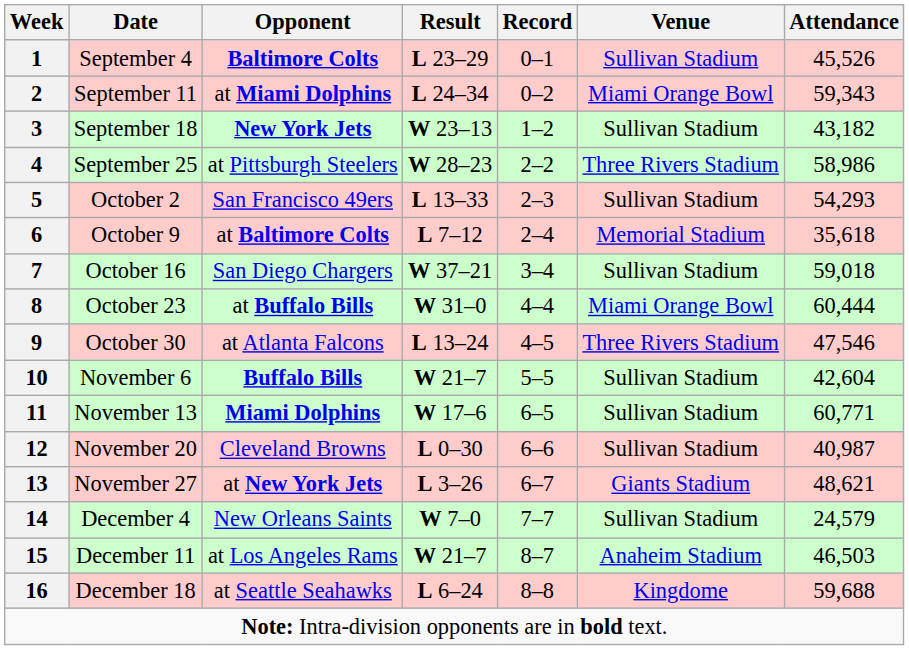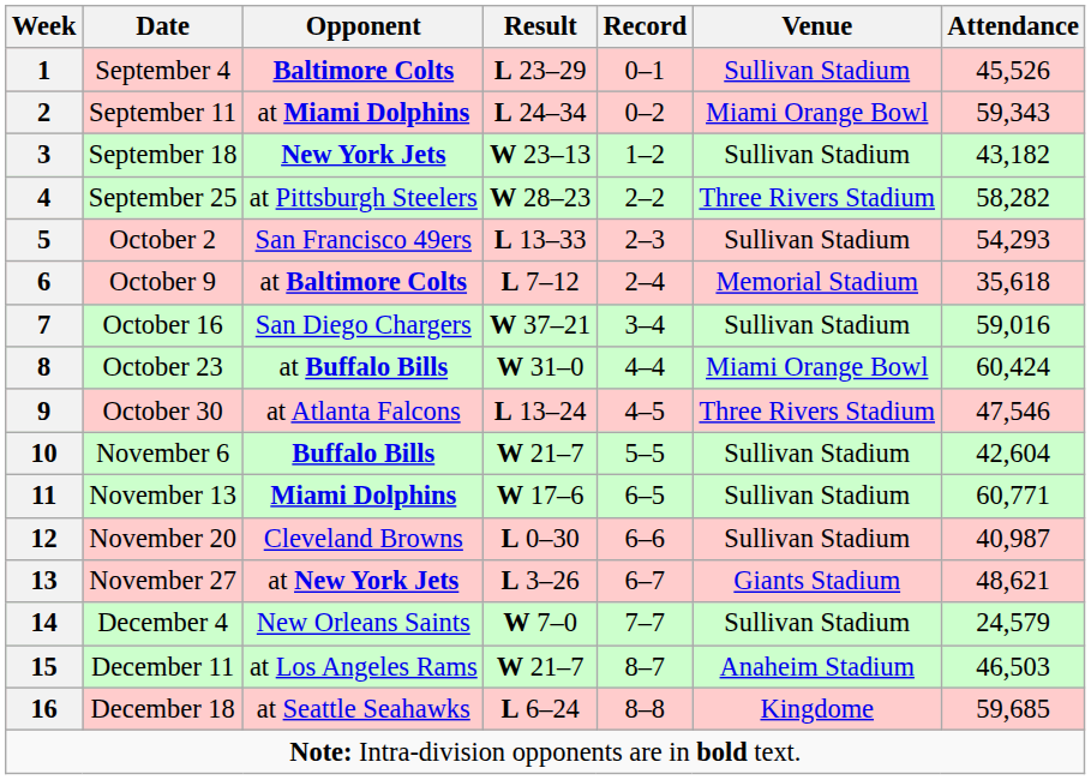4 | Attendance: 58,986 -> 58,282
7 | Attendance: 59,018 -> 59,016
8 | Attendance: 60,444 -> 60,424
16 | Attendance: 59,688 -> 59,685
